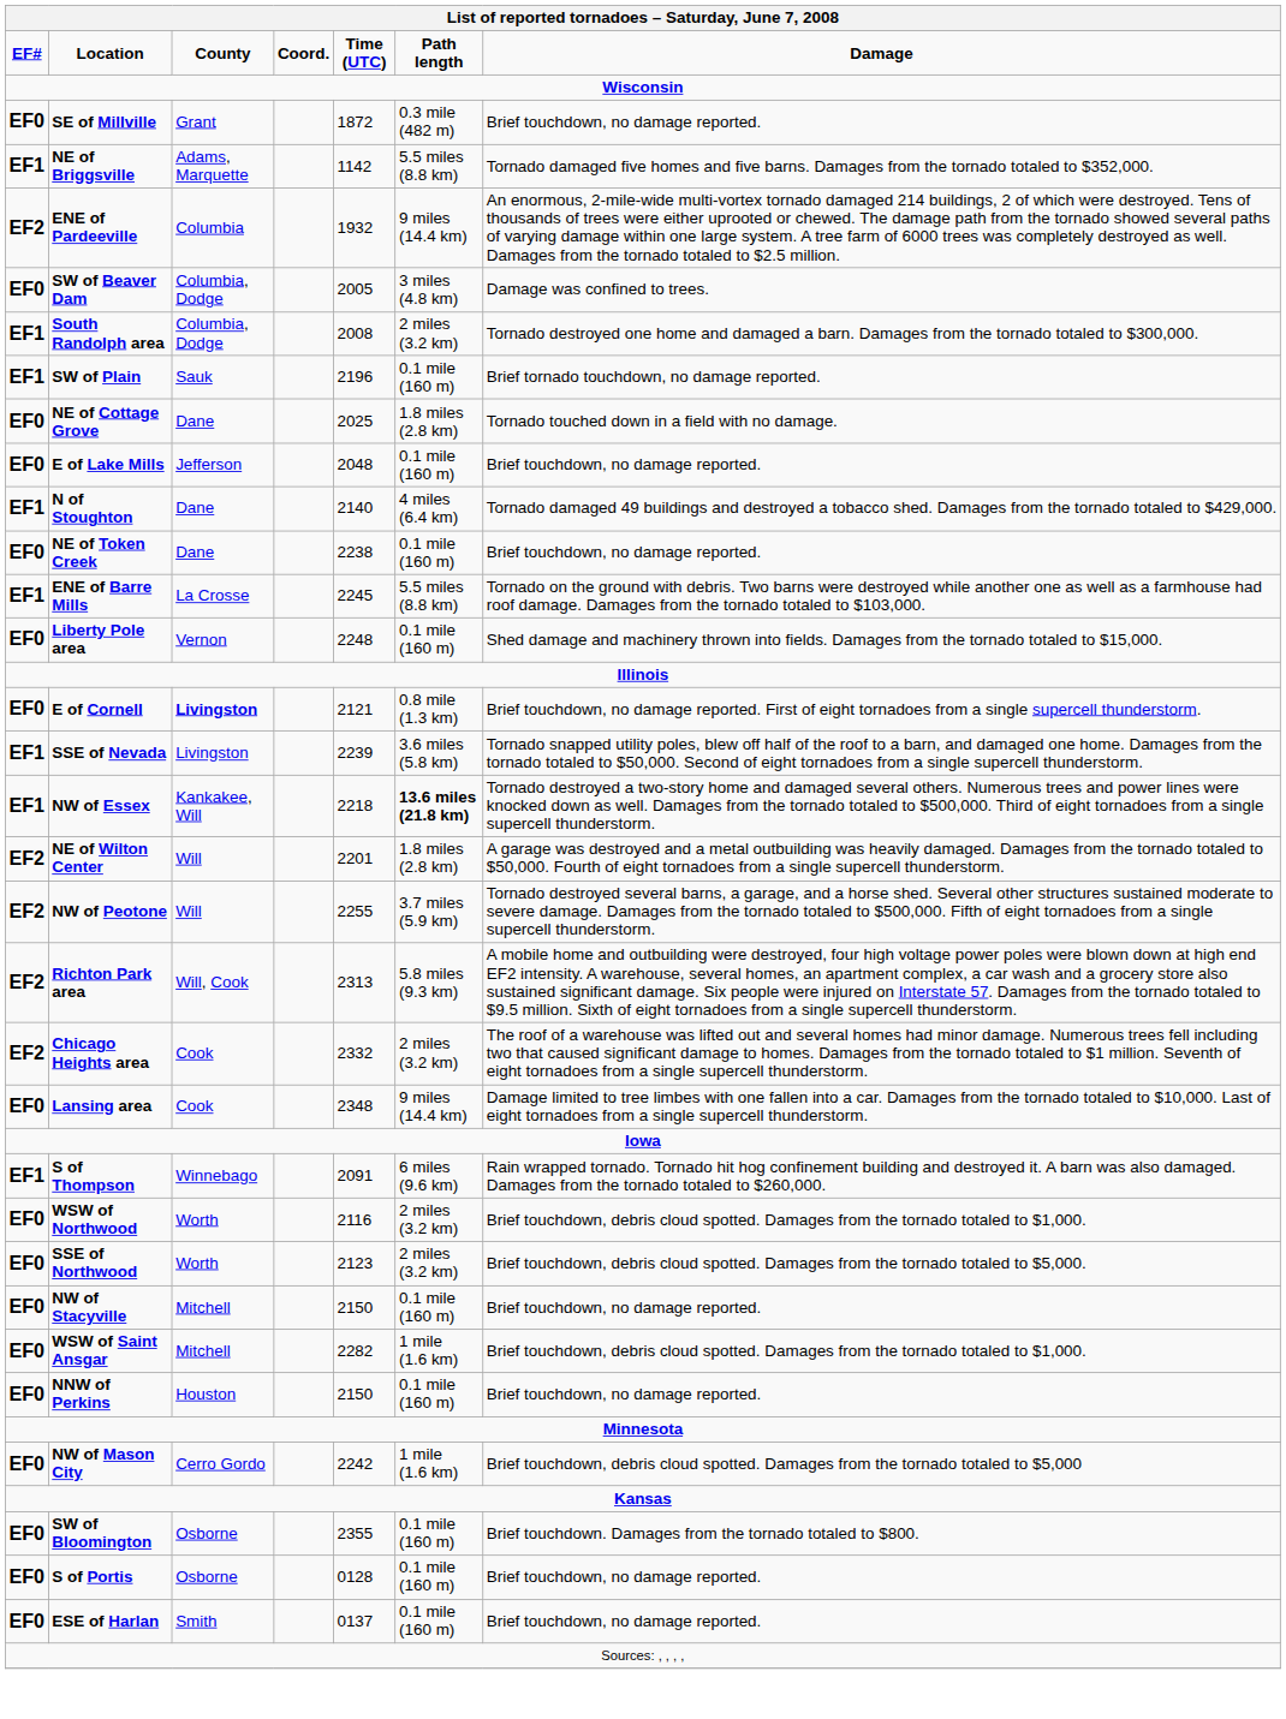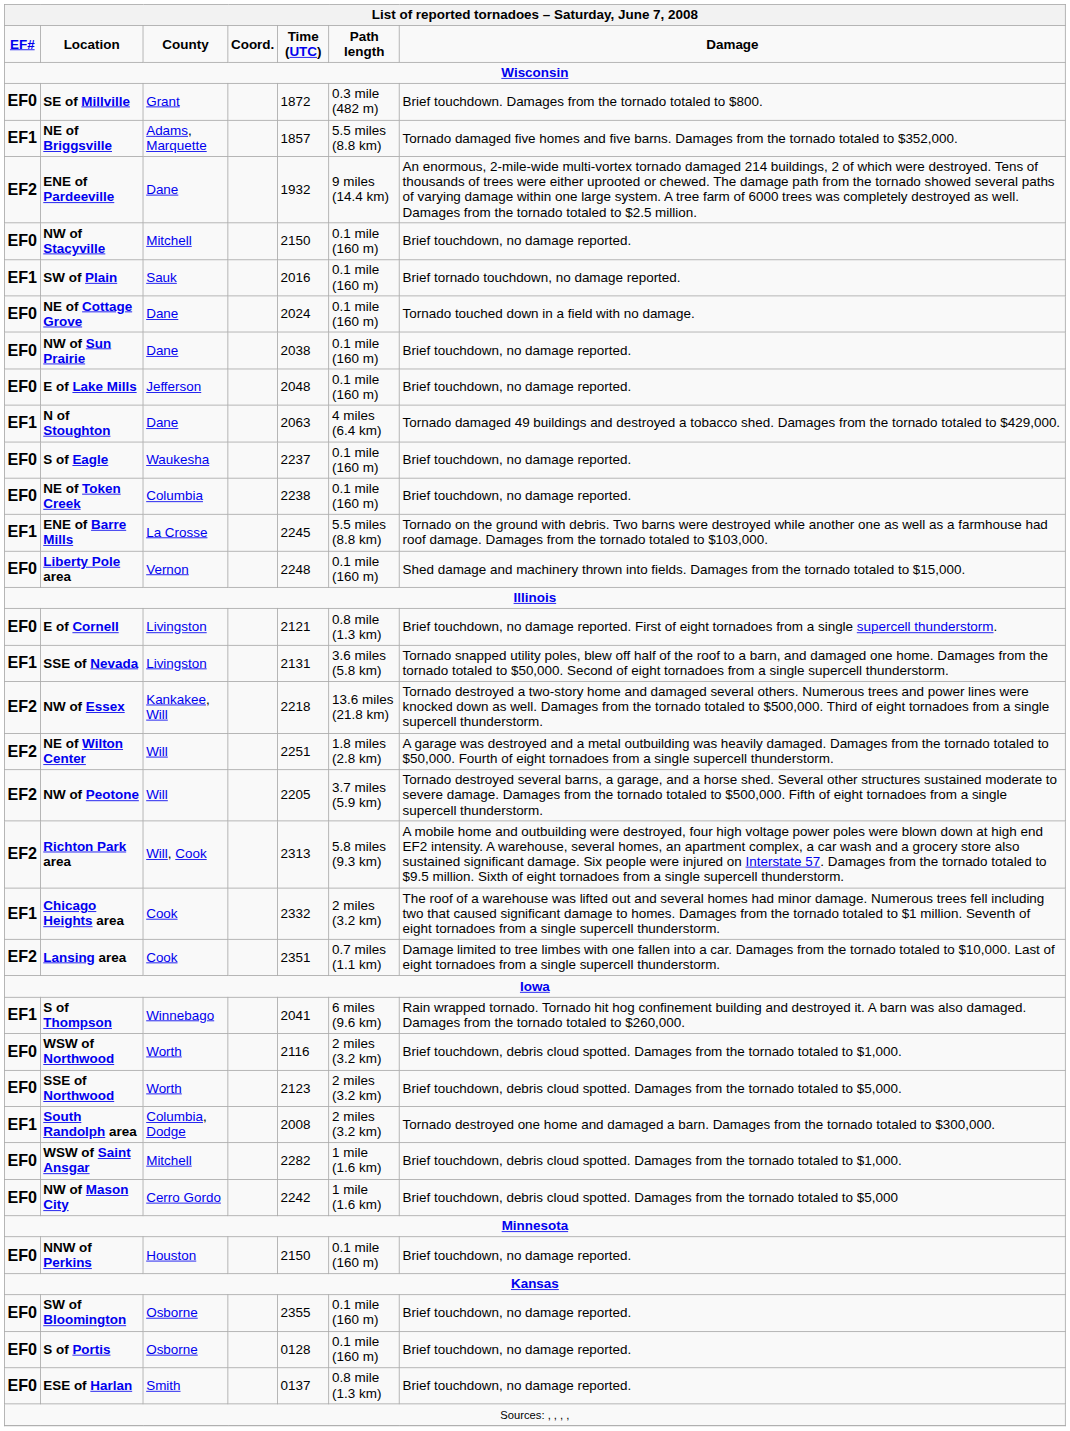SE of Millville | Damage: Brief touchdown, no damage reported. -> Brief touchdown. Damages from the tornado totaled to $800.
NE of Briggsville | Time (UTC): 1142 -> 1857
ENE of Pardeeville | County: Columbia -> Dane
- row: EF0 | SW of Beaver Dam | Columbia, Dodge | 2005 | 3 miles (4.8 km) | Damage was confined to trees.
rows swapped: South Randolph area <-> NW of Stacyville
SW of Plain | Time (UTC): 2196 -> 2016
NE of Cottage Grove | Time (UTC): 2025 -> 2024
NE of Cottage Grove | Path length: 1.8 miles (2.8 km) -> 0.1 mile (160 m)
+ row: EF0 | NW of Sun Prairie | Dane | 2038 | 0.1 mile (160 m) | Brief touchdown, no damage reported.
N of Stoughton | Time (UTC): 2140 -> 2063
+ row: EF0 | S of Eagle | Waukesha | 2237 | 0.1 mile (160 m) | Brief touchdown, no damage reported.
NE of Token Creek | County: Dane -> Columbia
E of Cornell | County: bold -> normal
SSE of Nevada | Time (UTC): 2239 -> 2131
NW of Essex | EF#: EF1 -> EF2
NW of Essex | Path length: bold -> normal
NE of Wilton Center | Time (UTC): 2201 -> 2251
NW of Peotone | Time (UTC): 2255 -> 2205
Chicago Heights area | EF#: EF2 -> EF1
Lansing area | EF#: EF0 -> EF2
Lansing area | Time (UTC): 2348 -> 2351
Lansing area | Path length: 9 miles (14.4 km) -> 0.7 miles (1.1 km)
S of Thompson | Time (UTC): 2091 -> 2041
rows swapped: NW of Mason City <-> NNW of Perkins
SW of Bloomington | Damage: Brief touchdown. Damages from the tornado totaled to $800. -> Brief touchdown, no damage reported.
ESE of Harlan | Path length: 0.1 mile (160 m) -> 0.8 mile (1.3 km)
